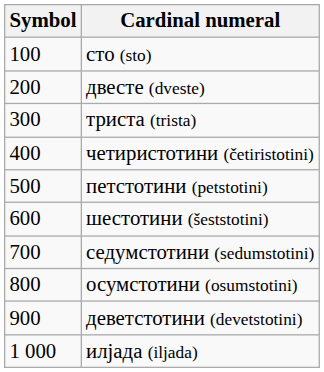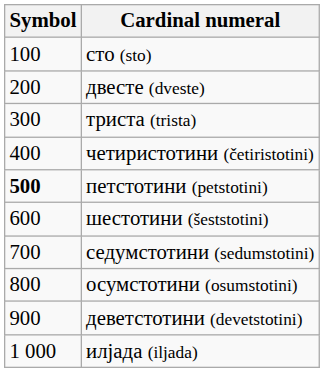петстотини (petstotini) | Symbol: normal -> bold
